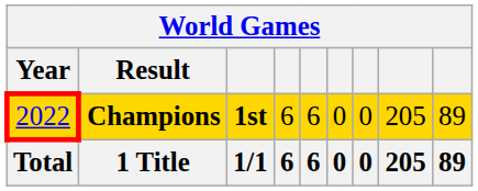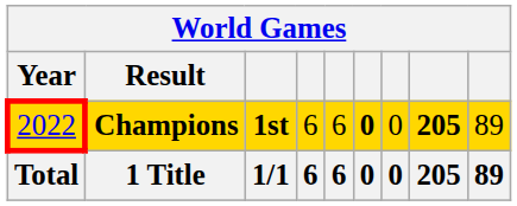Champions | column 6: normal -> bold
Champions | column 8: normal -> bold
